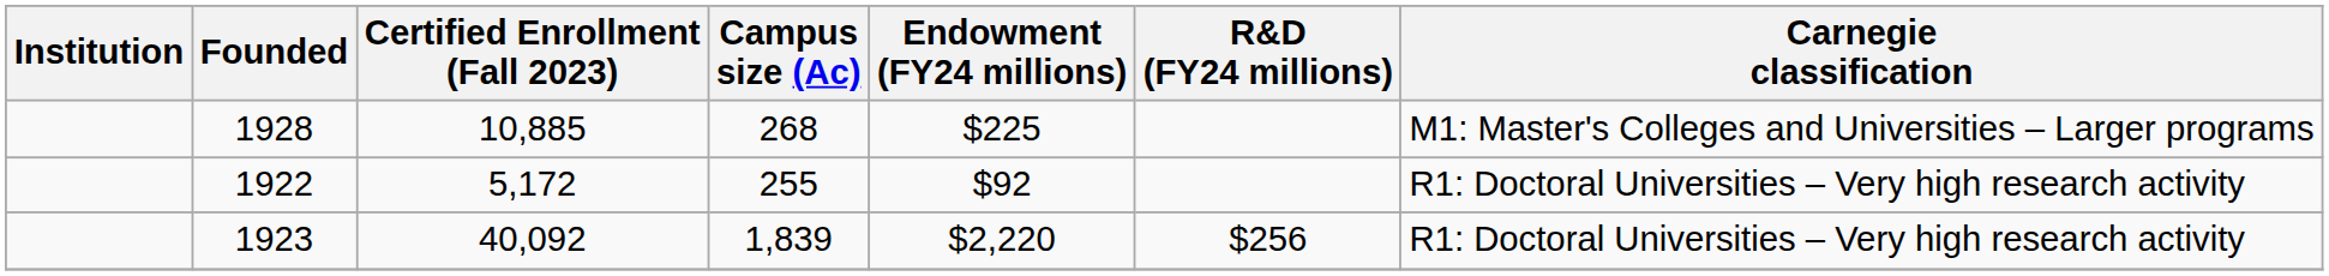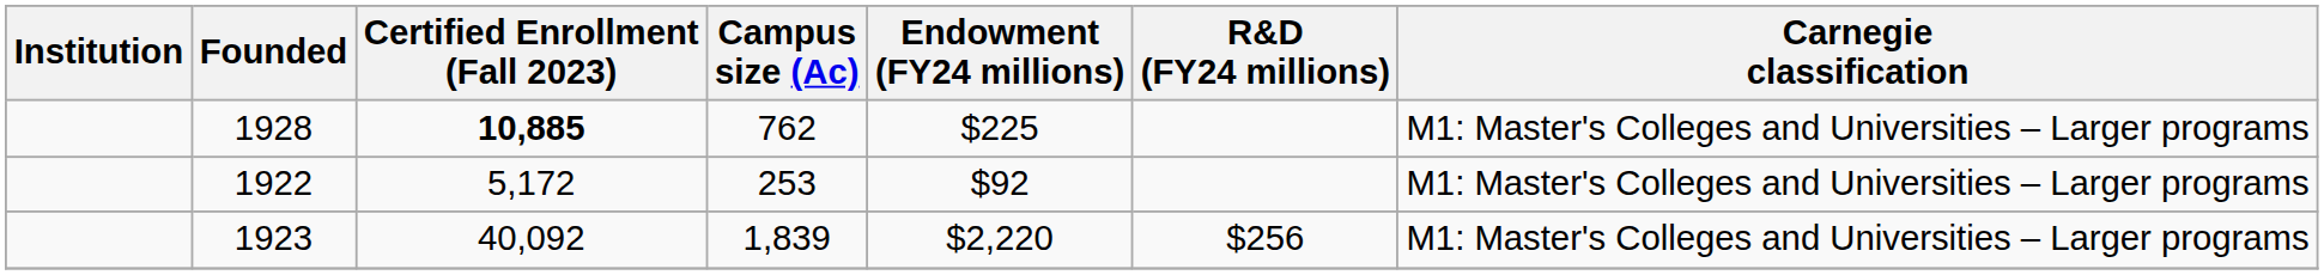1928 | Certified Enrollment (Fall 2023): normal -> bold
1928 | Campus size (Ac): 268 -> 762
1922 | Campus size (Ac): 255 -> 253
1922 | Carnegie classification: R1: Doctoral Universities – Very high research activity -> M1: Master's Colleges and Universities – Larger programs
1923 | Carnegie classification: R1: Doctoral Universities – Very high research activity -> M1: Master's Colleges and Universities – Larger programs
